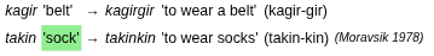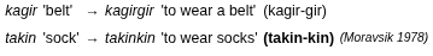takin | column 2: lightgreen background -> no background
takin | column 6: normal -> bold
